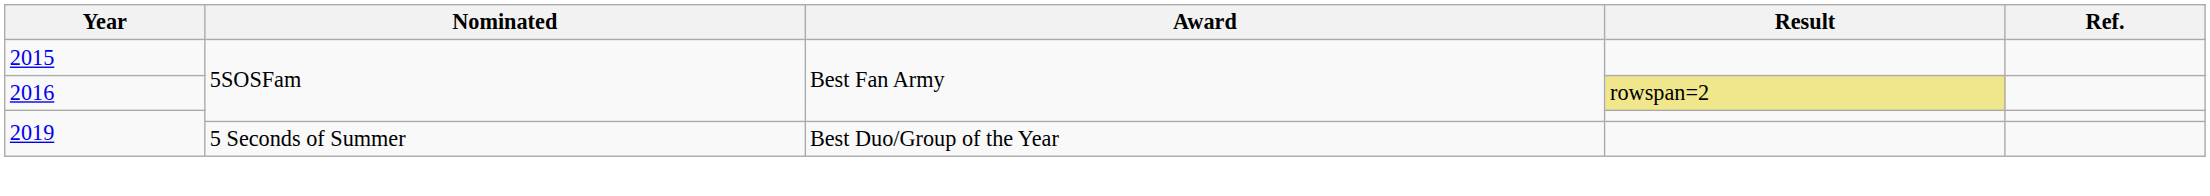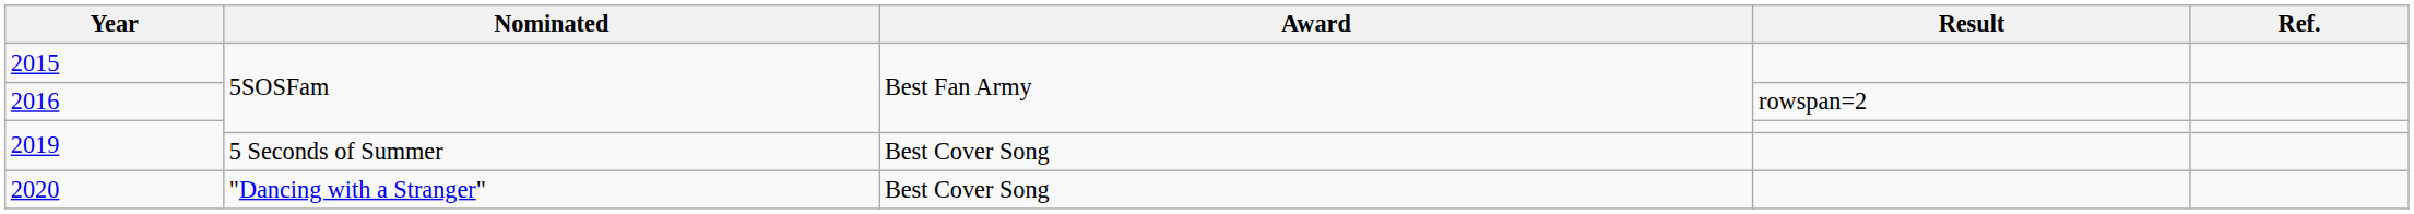2016 | Result: khaki background -> no background
2019 / 5 Seconds of Summer | Award: Best Duo/Group of the Year -> Best Cover Song
+ row: 2020 | "Dancing with a Stranger" | Best Cover Song
